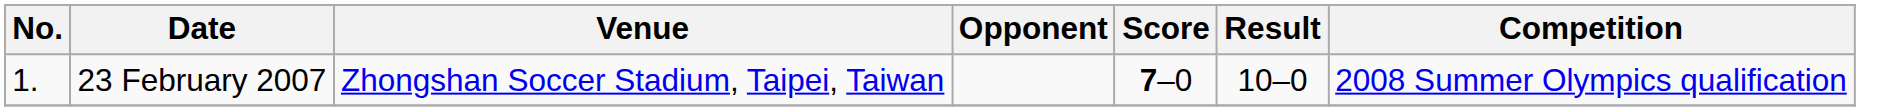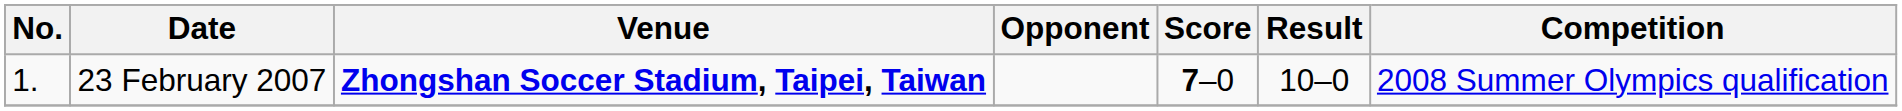23 February 2007 | Venue: normal -> bold
